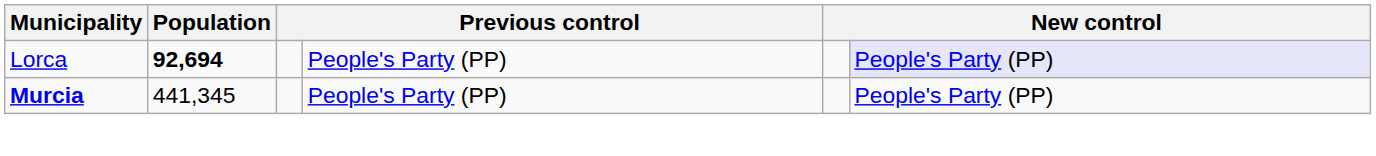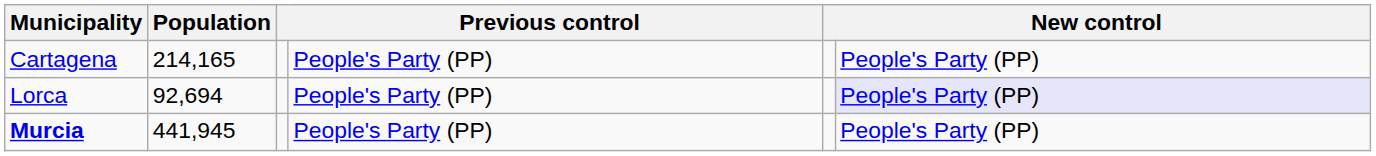+ row: Cartagena | 214,165 | People's Party (PP) | People's Party (PP)
Lorca | Population: bold -> normal
Murcia | Population: 441,345 -> 441,945
